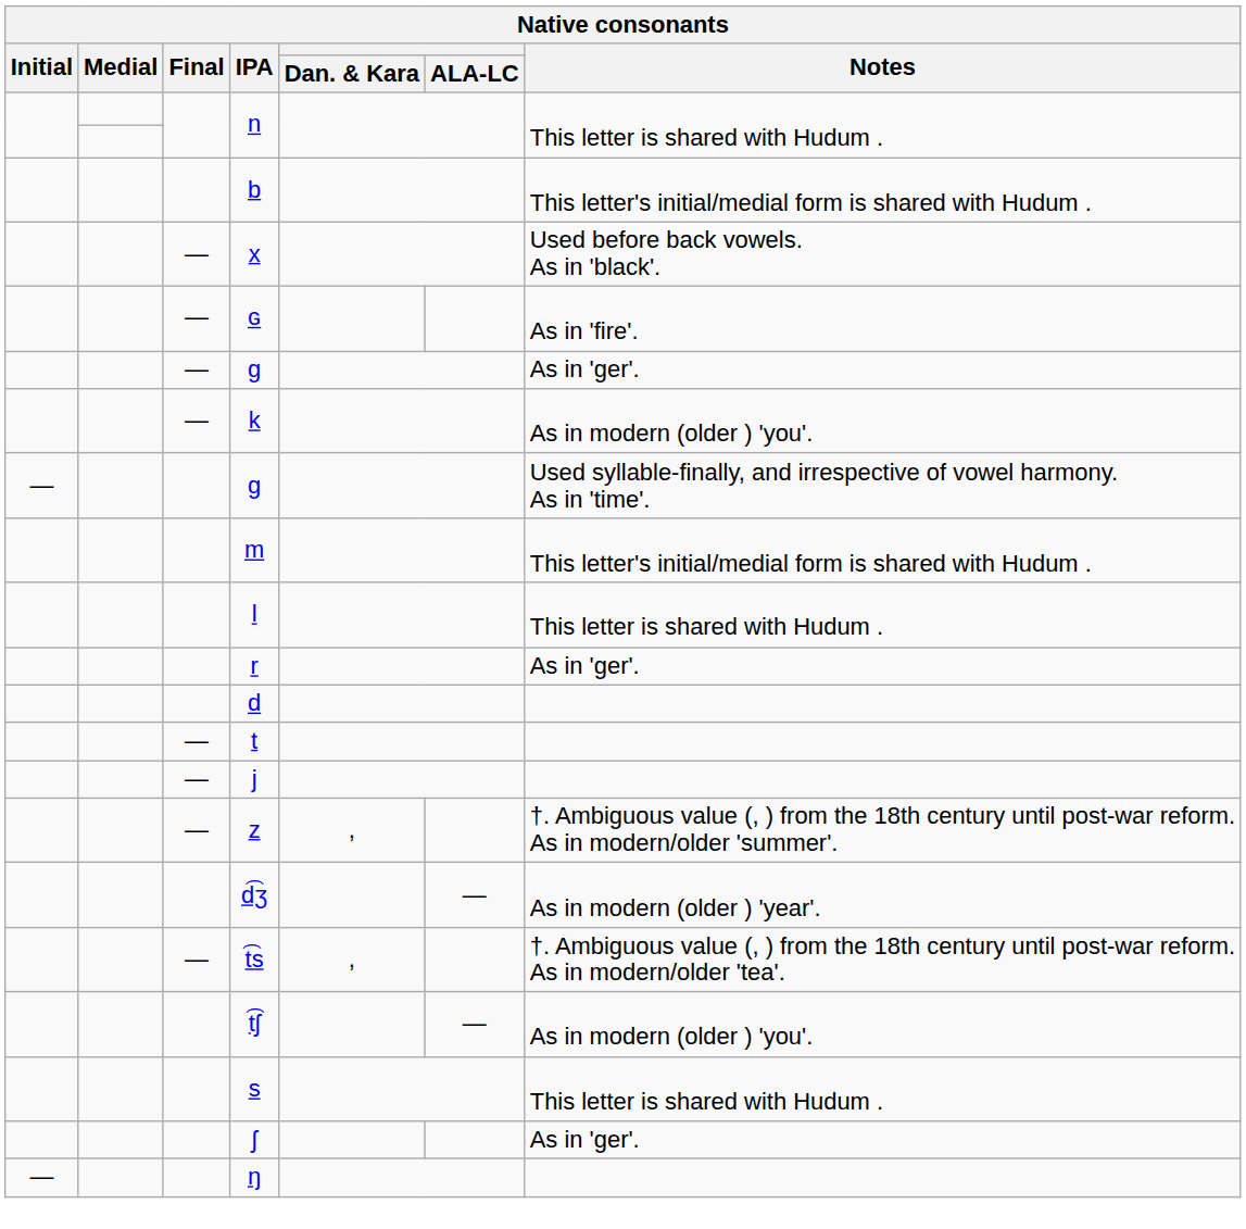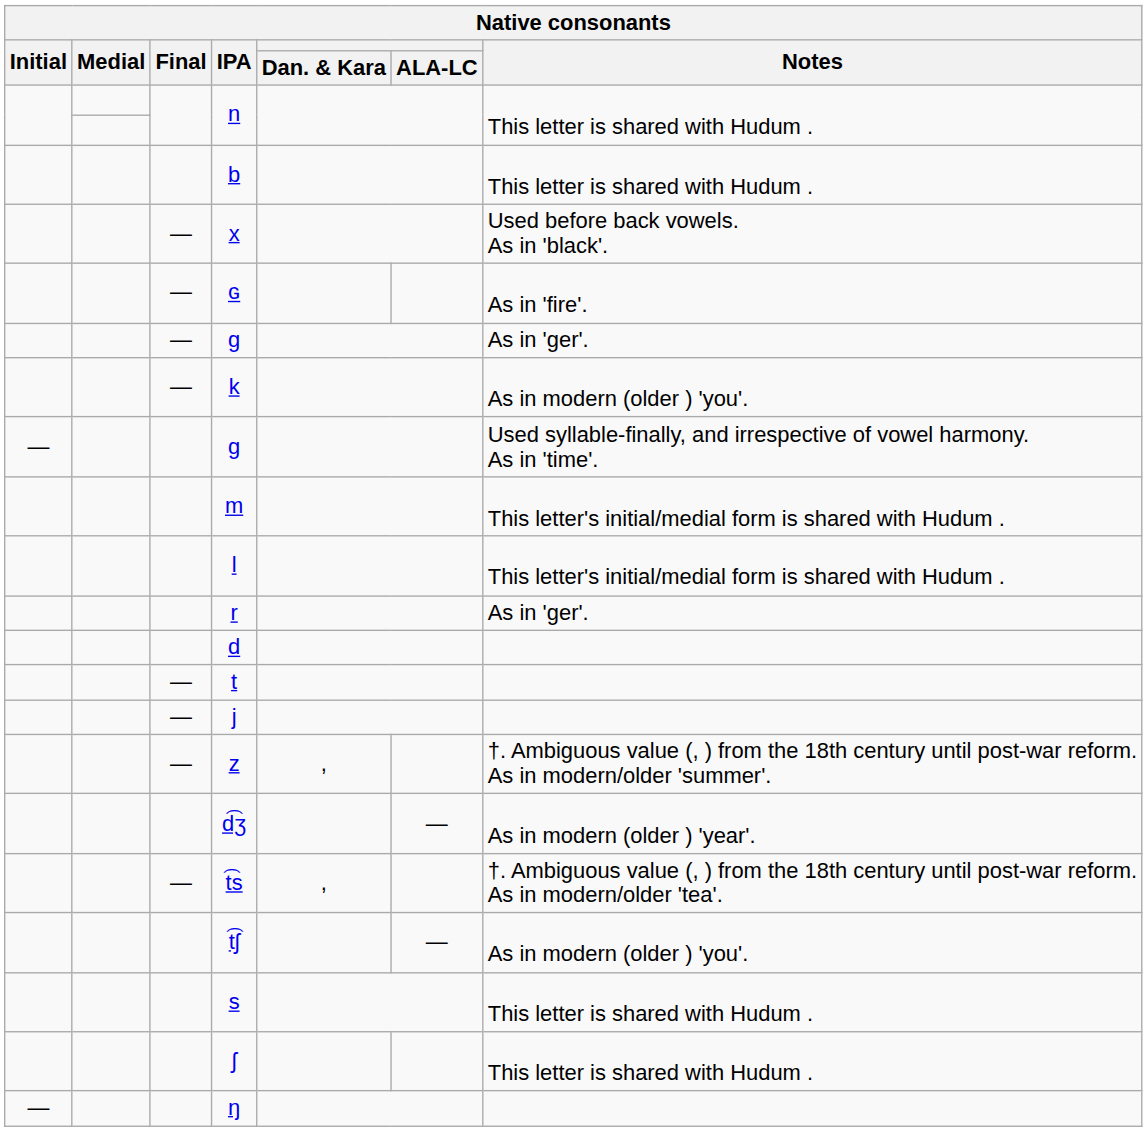b | Notes: This letter's initial/medial form is shared with Hudum . -> This letter is shared with Hudum .
l | Notes: This letter is shared with Hudum . -> This letter's initial/medial form is shared with Hudum .
ʃ | Notes: As in 'ger'. -> This letter is shared with Hudum .
